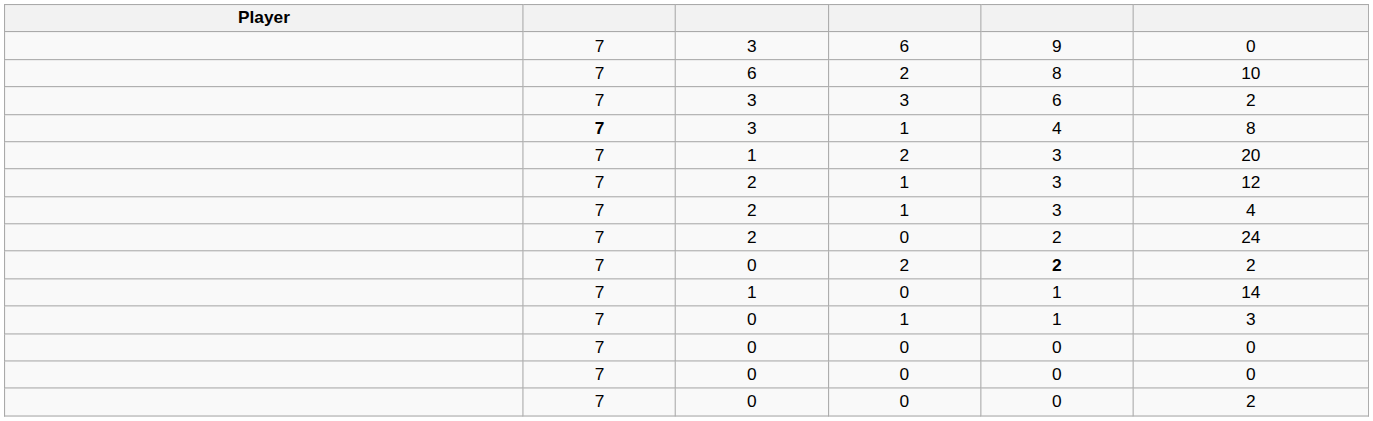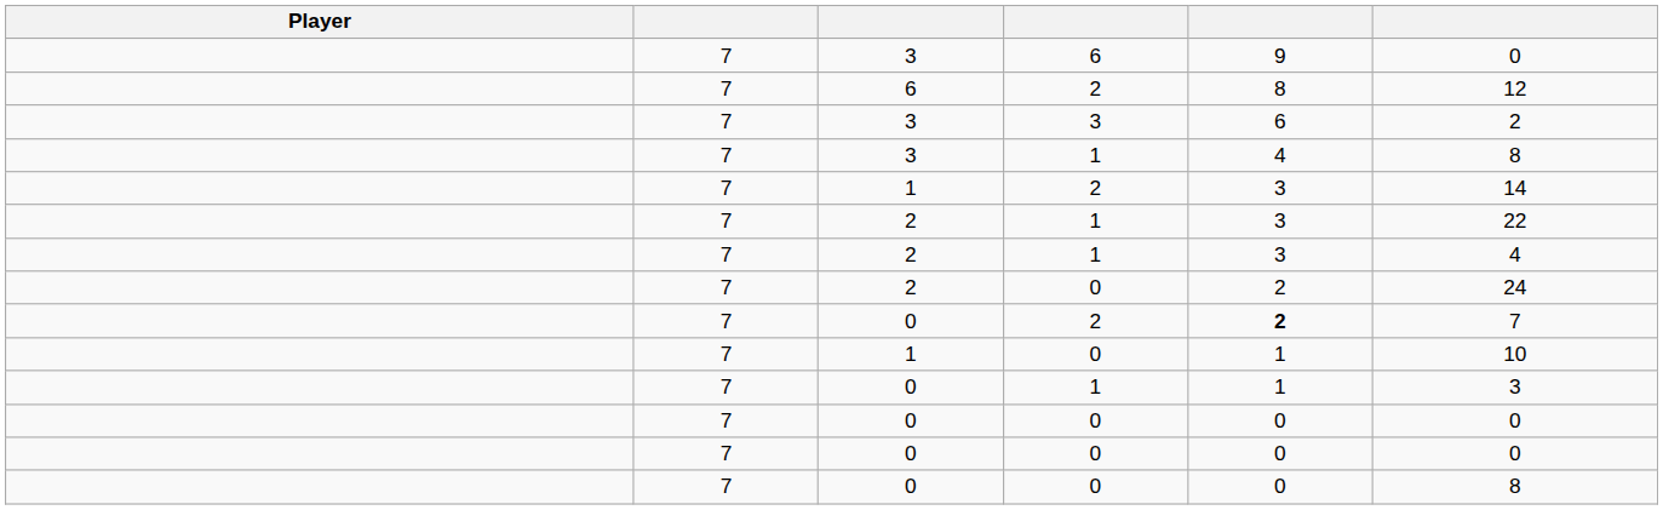row 3 | column 6: 10 -> 12
row 5 | column 2: bold -> normal
row 6 | column 6: 20 -> 14
row 7 | column 6: 12 -> 22
row 10 | column 6: 2 -> 7
row 11 | column 6: 14 -> 10
row 15 | column 6: 2 -> 8
